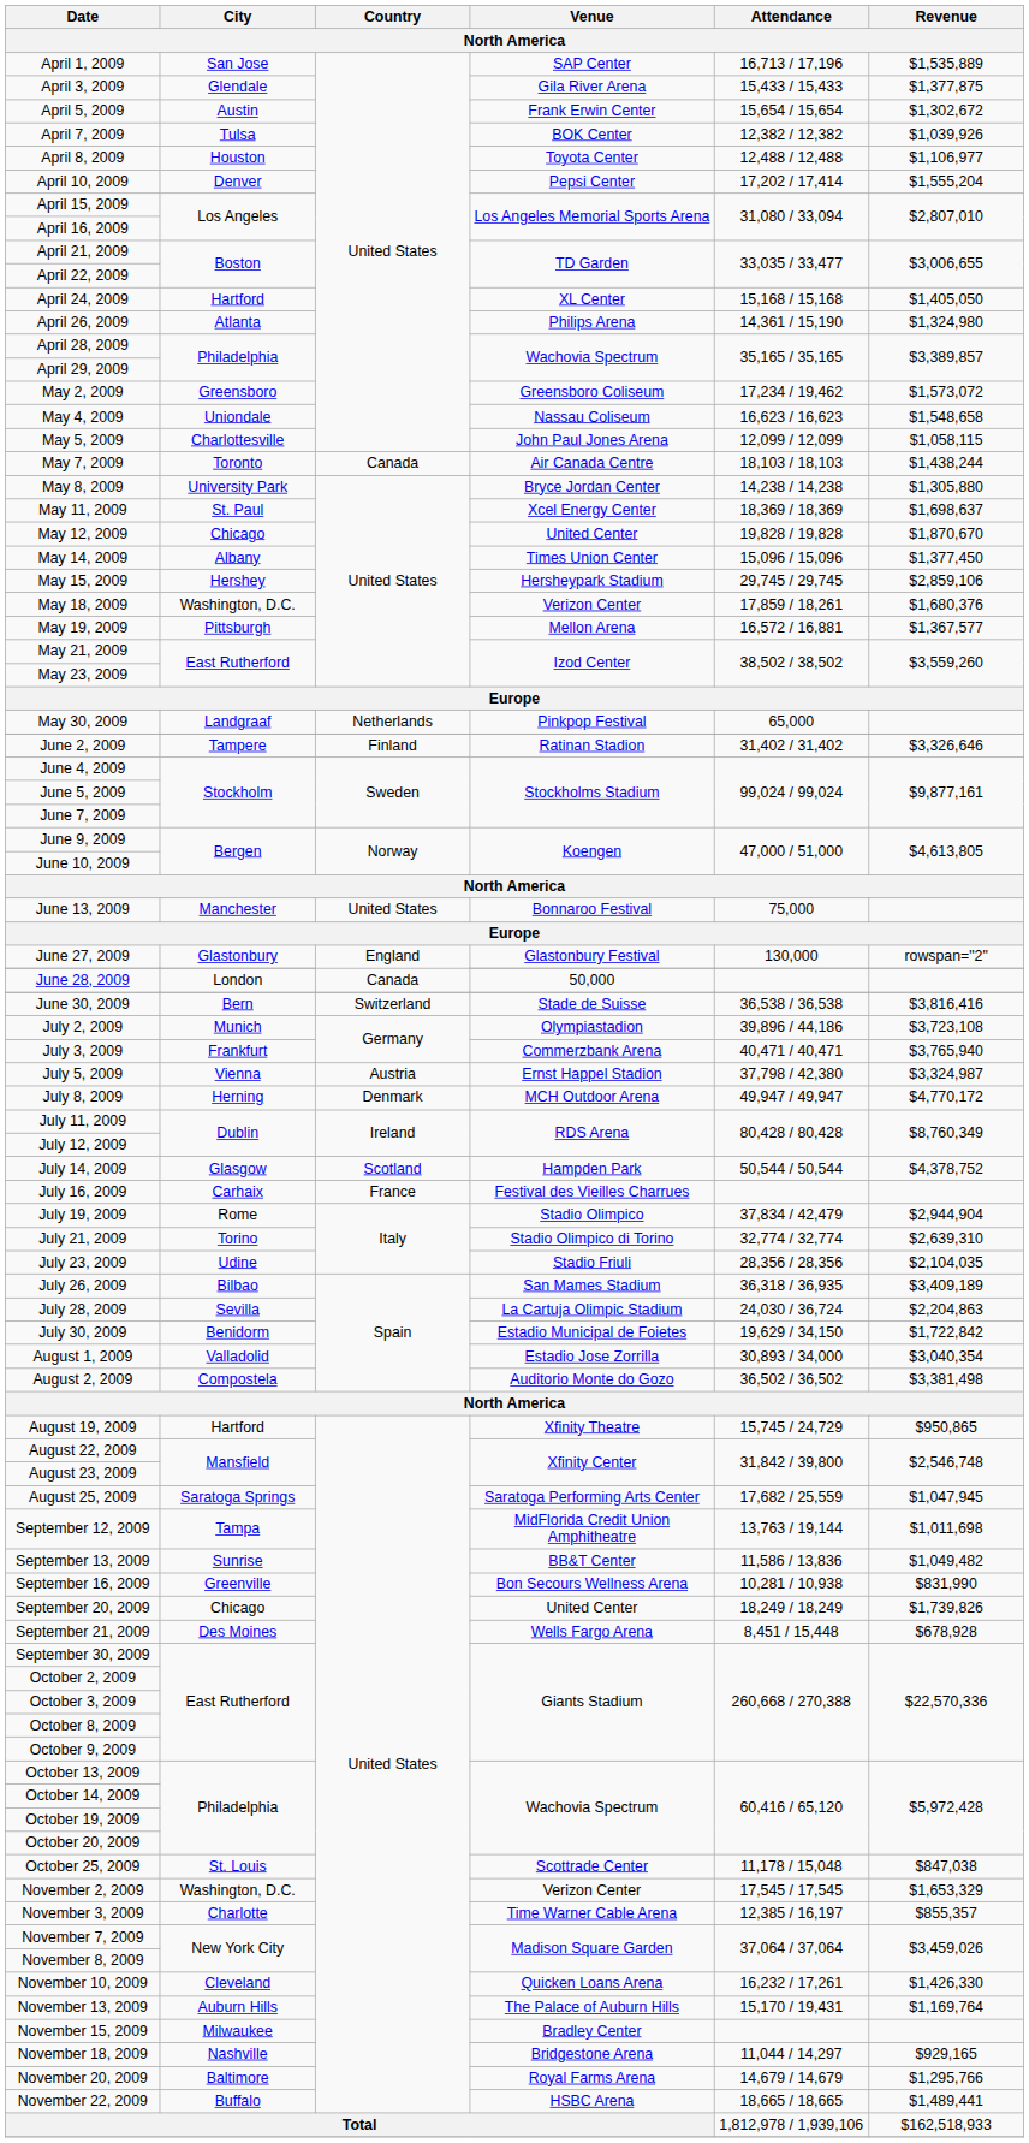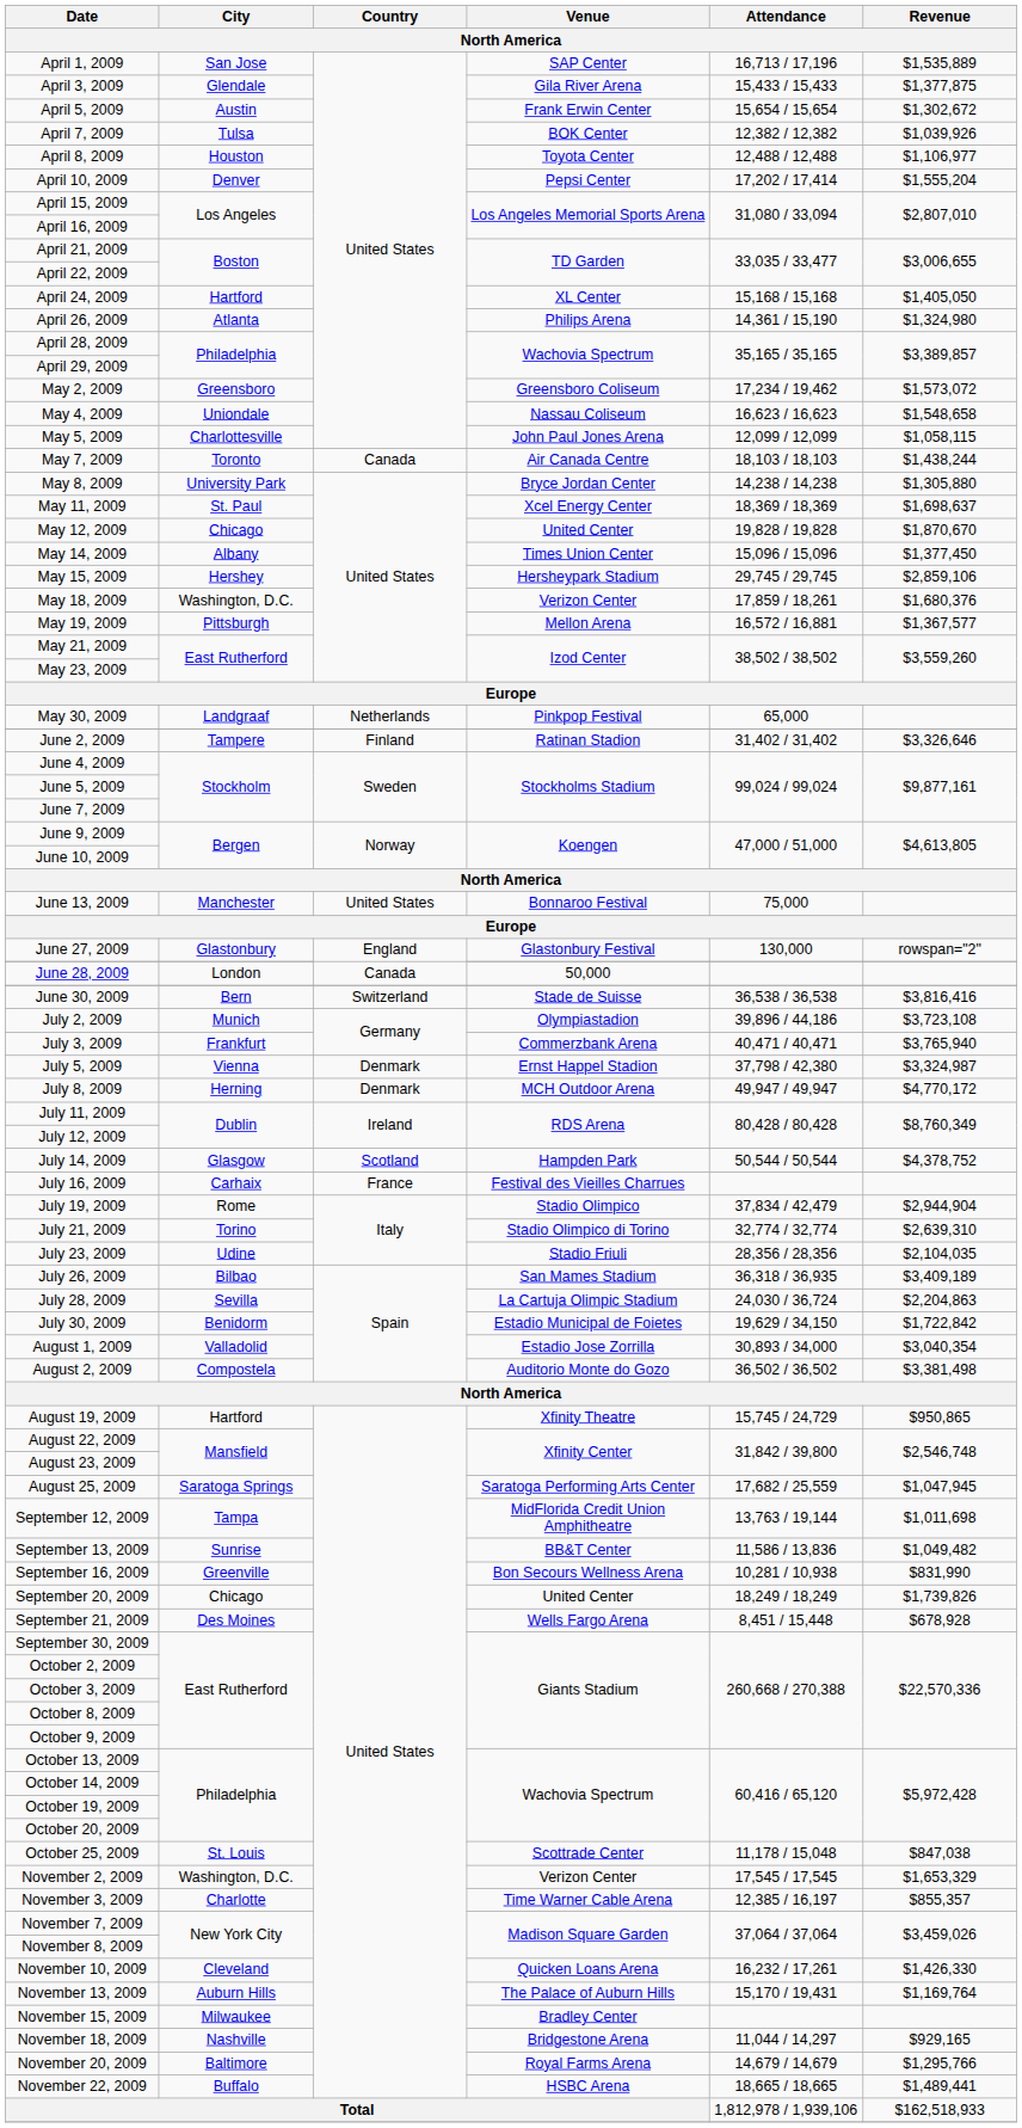July 5, 2009 | Country: Austria -> Denmark
